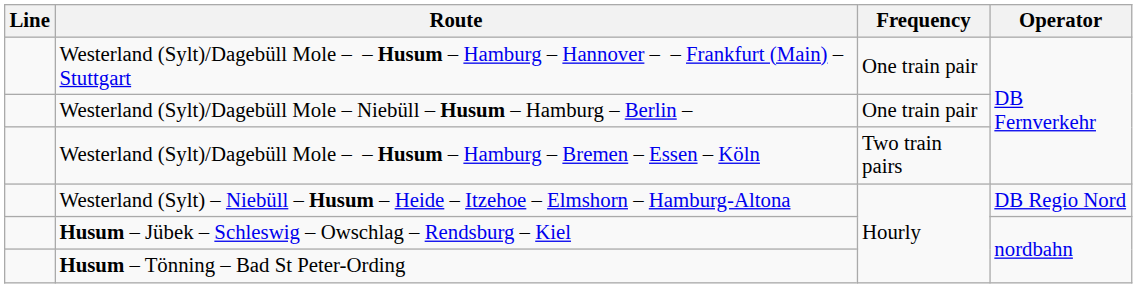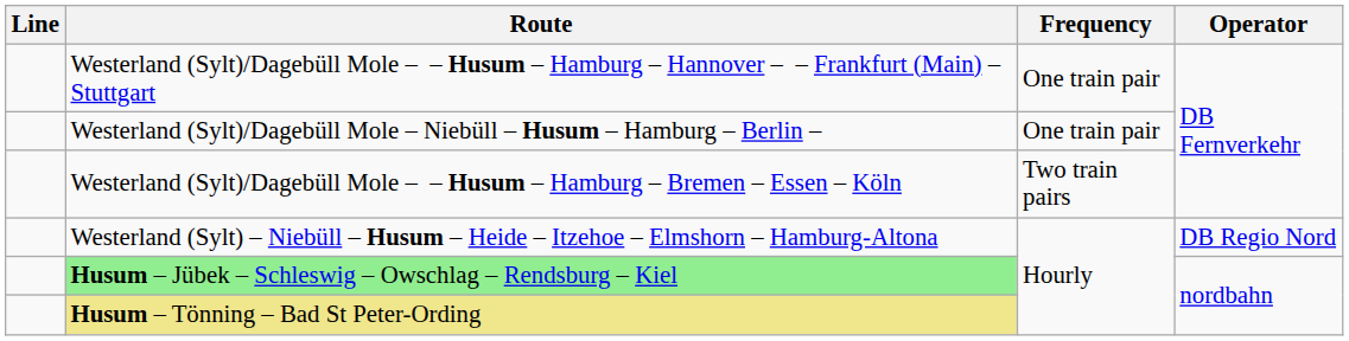Husum – Jübek – Schleswig – Owschlag – Rendsburg – Kiel | Route: no background -> lightgreen background
Husum – Tönning – Bad St Peter-Ording | Route: no background -> khaki background
